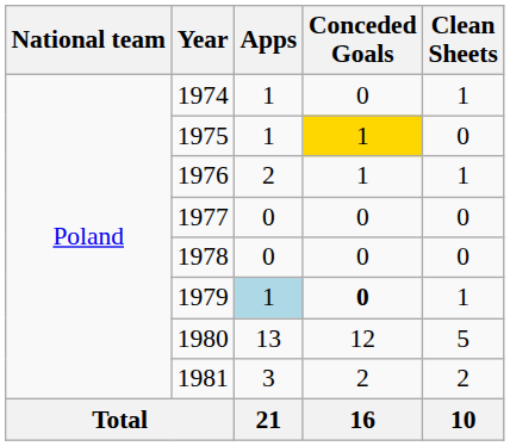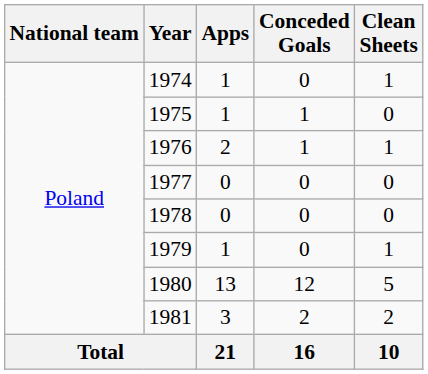1975 | Conceded Goals: gold background -> no background
1979 | Apps: lightblue background -> no background
1979 | Conceded Goals: bold -> normal
